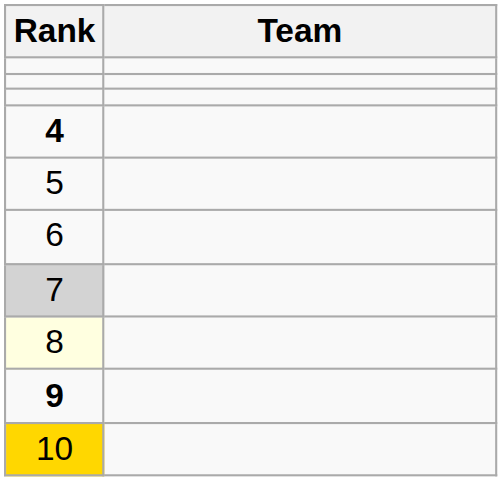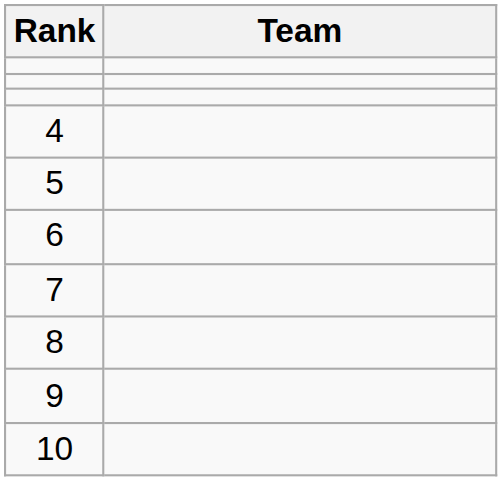row 5 | Rank: bold -> normal
row 8 | Rank: lightgrey background -> no background
row 9 | Rank: lightyellow background -> no background
row 10 | Rank: bold -> normal
row 11 | Rank: gold background -> no background
